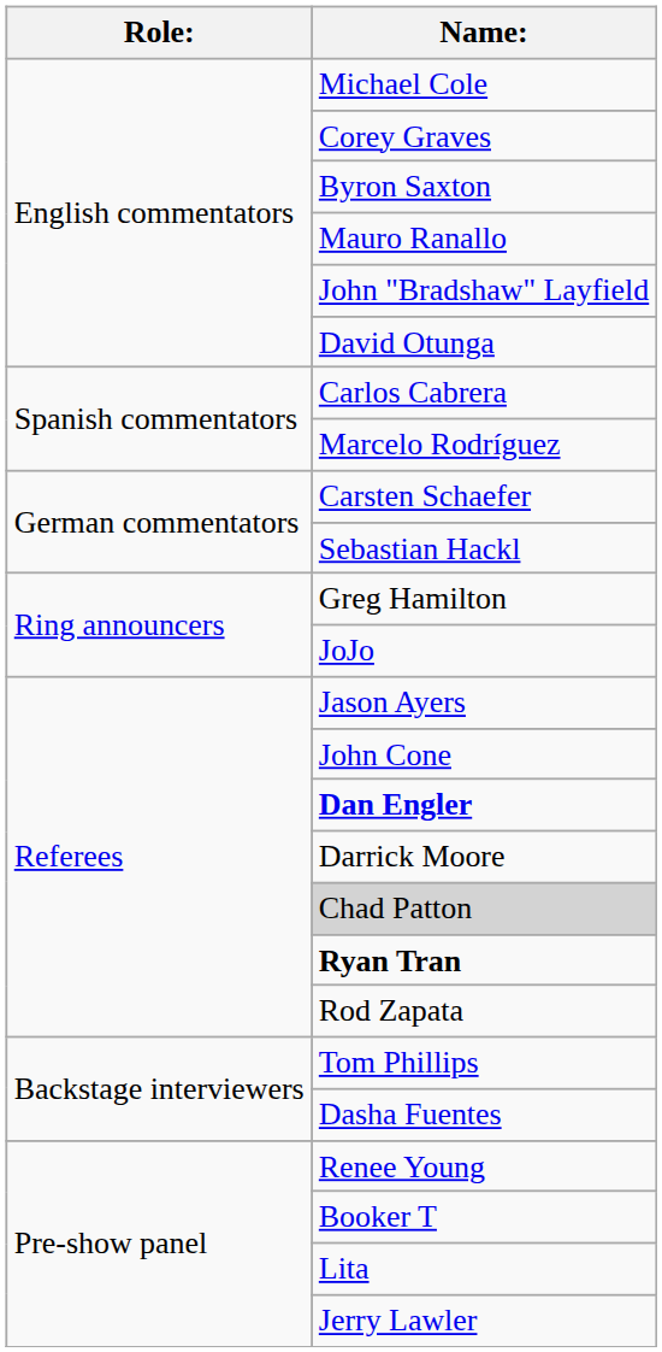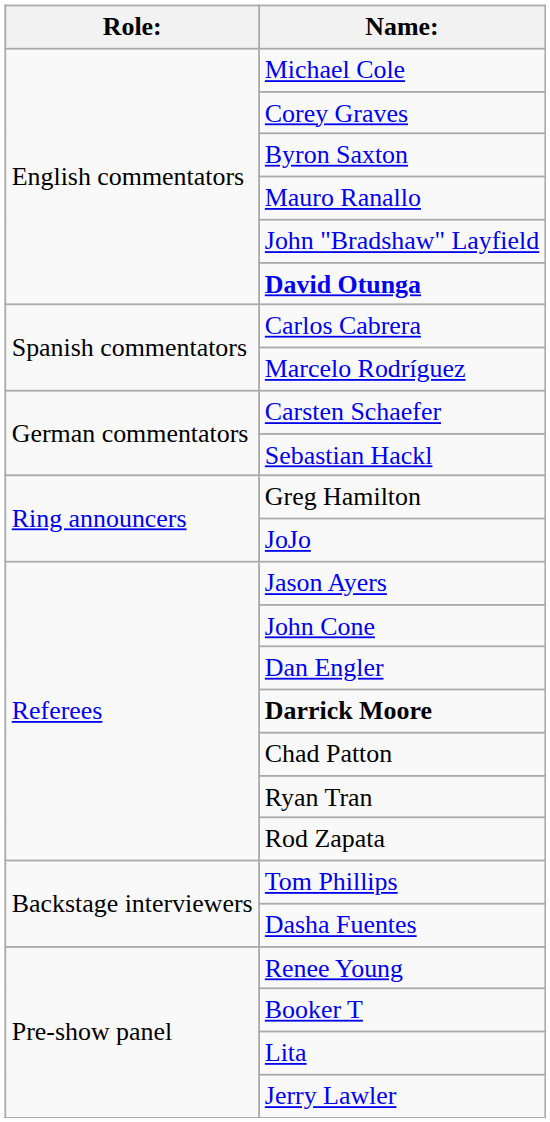David Otunga | Name:: normal -> bold
Dan Engler | Name:: bold -> normal
Darrick Moore | Name:: normal -> bold
Chad Patton | Name:: lightgrey background -> no background
Ryan Tran | Name:: bold -> normal
